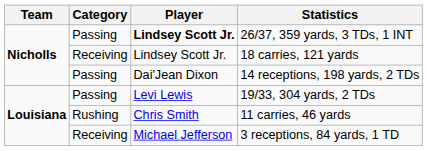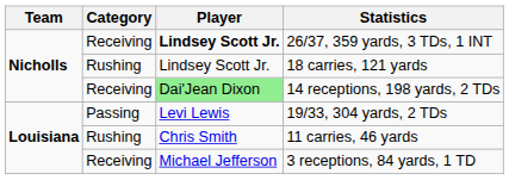26/37, 359 yards, 3 TDs, 1 INT | Category: Passing -> Receiving
18 carries, 121 yards | Category: Receiving -> Rushing
14 receptions, 198 yards, 2 TDs | Category: Passing -> Receiving
14 receptions, 198 yards, 2 TDs | Player: no background -> lightgreen background
